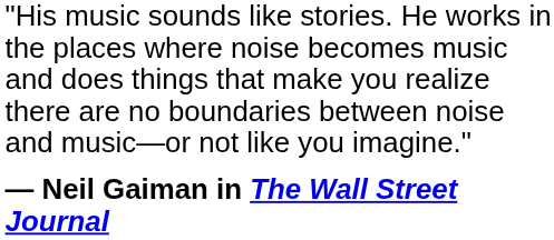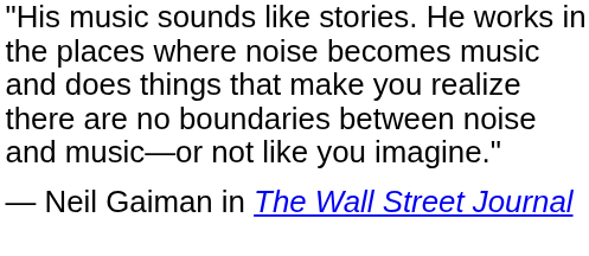row 2 | column 1: bold -> normal
